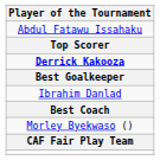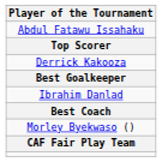row 4 | column 1: bold -> normal
